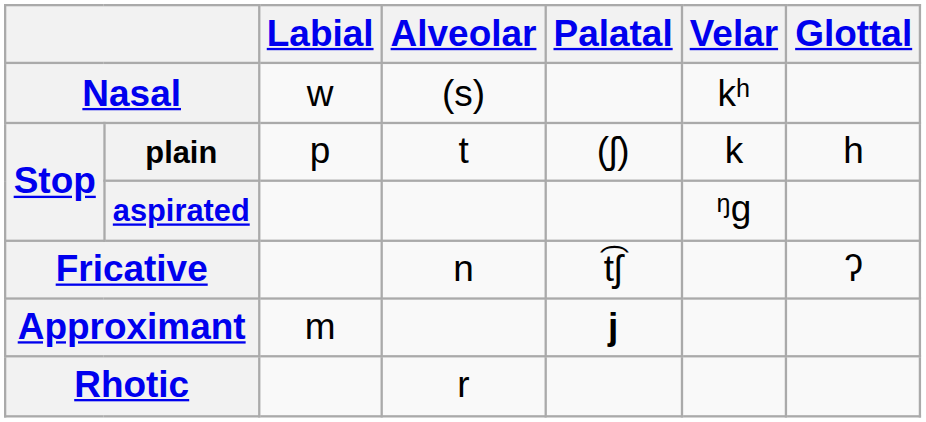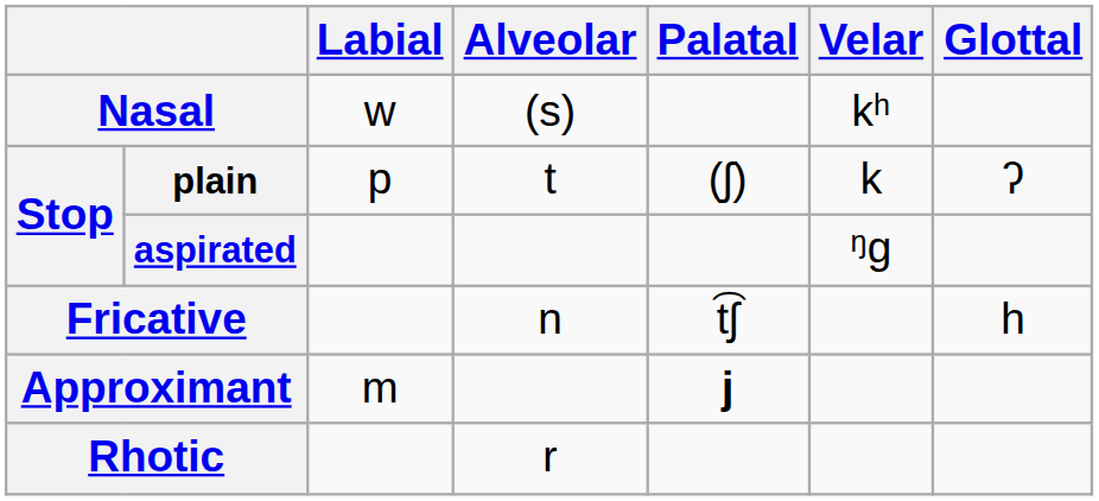plain | Glottal: h -> ʔ
Fricative | Glottal: ʔ -> h
